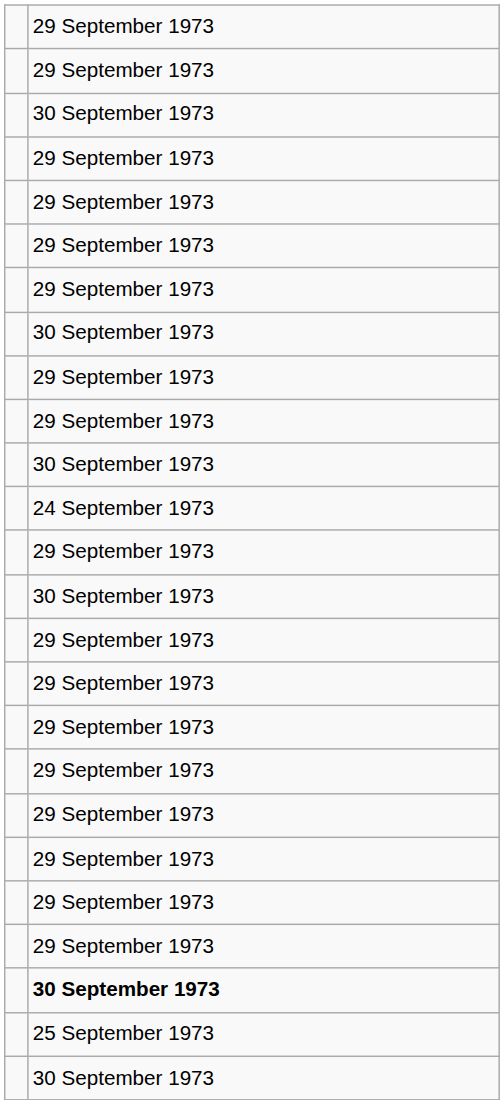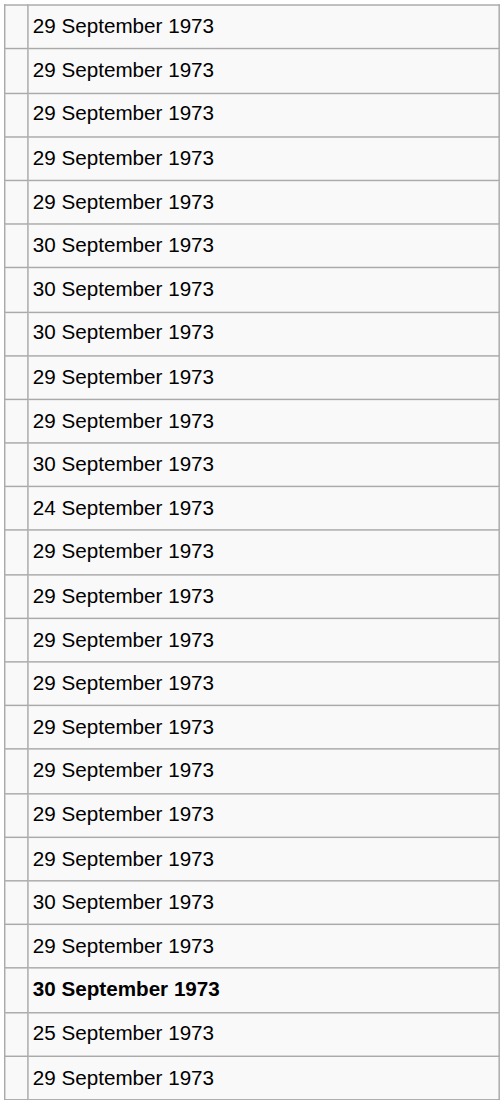row 3 | column 2: 30 September 1973 -> 29 September 1973
row 6 | column 2: 29 September 1973 -> 30 September 1973
row 7 | column 2: 29 September 1973 -> 30 September 1973
row 14 | column 2: 30 September 1973 -> 29 September 1973
row 21 | column 2: 29 September 1973 -> 30 September 1973
row 25 | column 2: 30 September 1973 -> 29 September 1973
